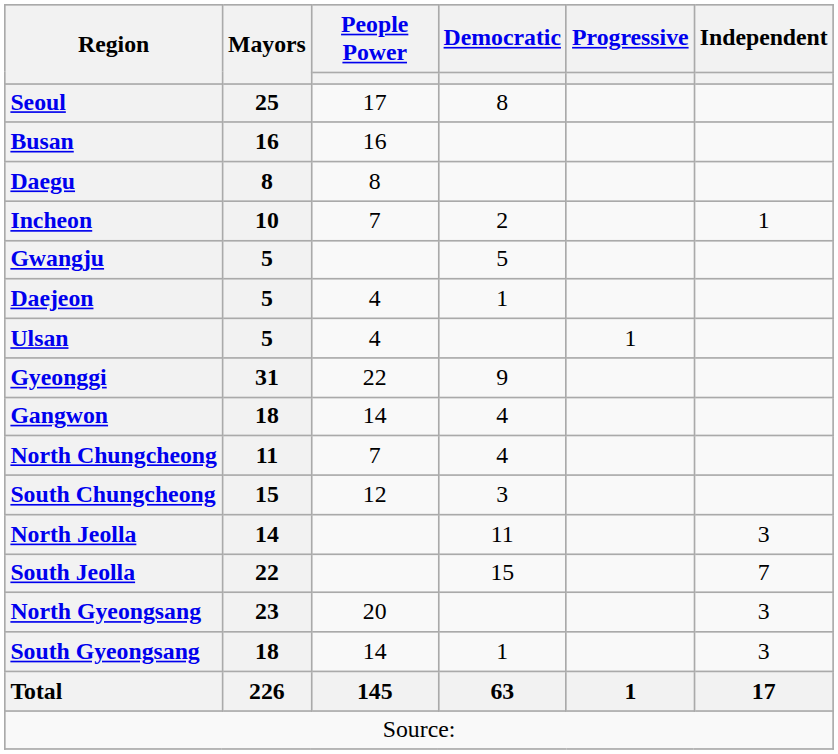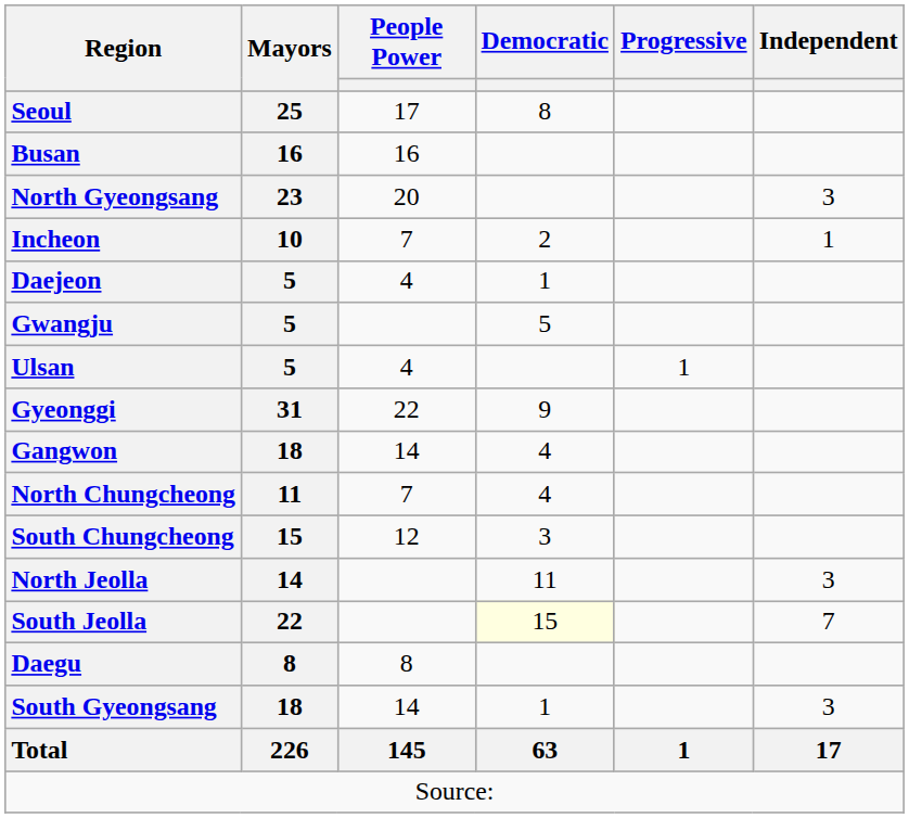rows swapped: Daegu <-> North Gyeongsang
rows swapped: Gwangju <-> Daejeon
South Jeolla | Democratic: no background -> lightyellow background
